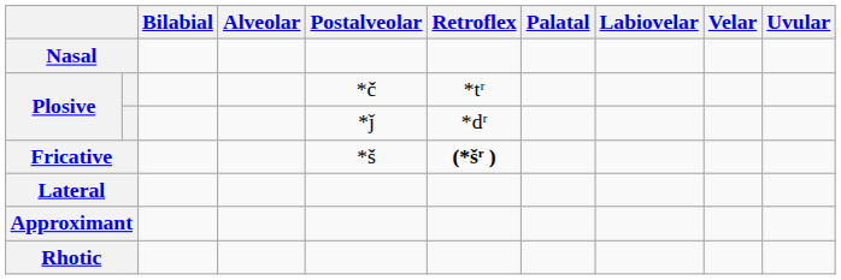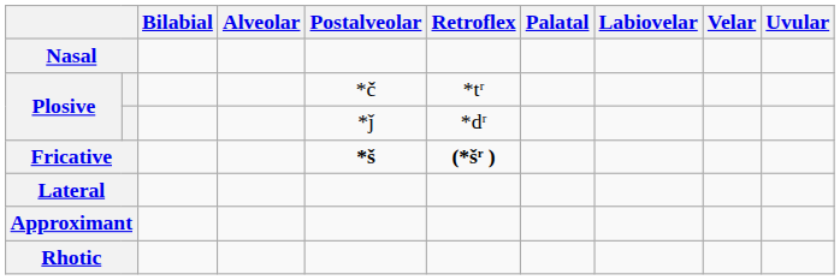Fricative | Postalveolar: normal -> bold
